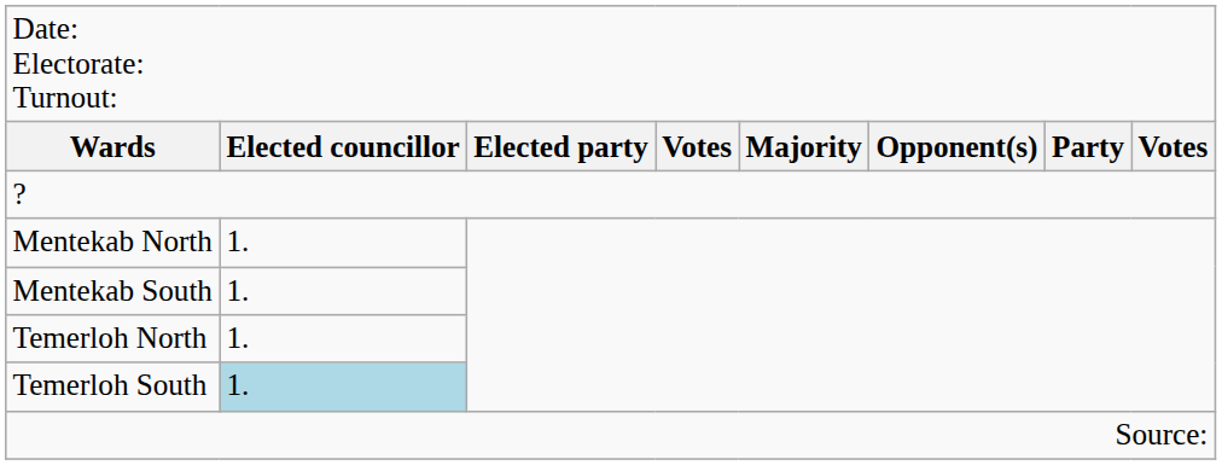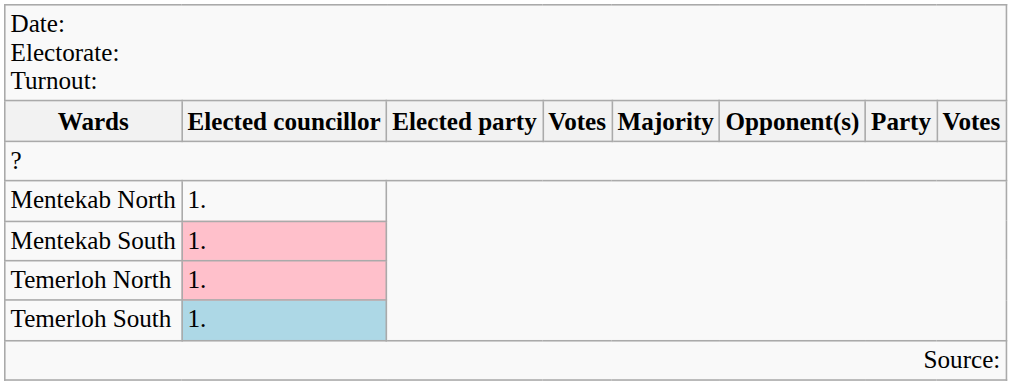Mentekab South | column 2: no background -> pink background
Temerloh North | column 2: no background -> pink background
